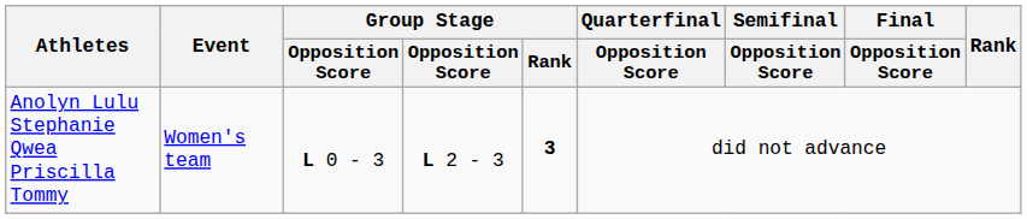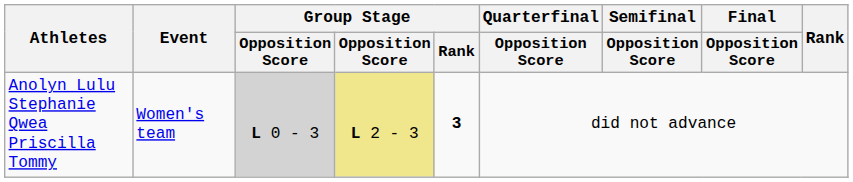Anolyn Lulu Stephanie Qwea Priscilla Tommy | column 3: no background -> lightgrey background
Anolyn Lulu Stephanie Qwea Priscilla Tommy | column 4: no background -> khaki background
